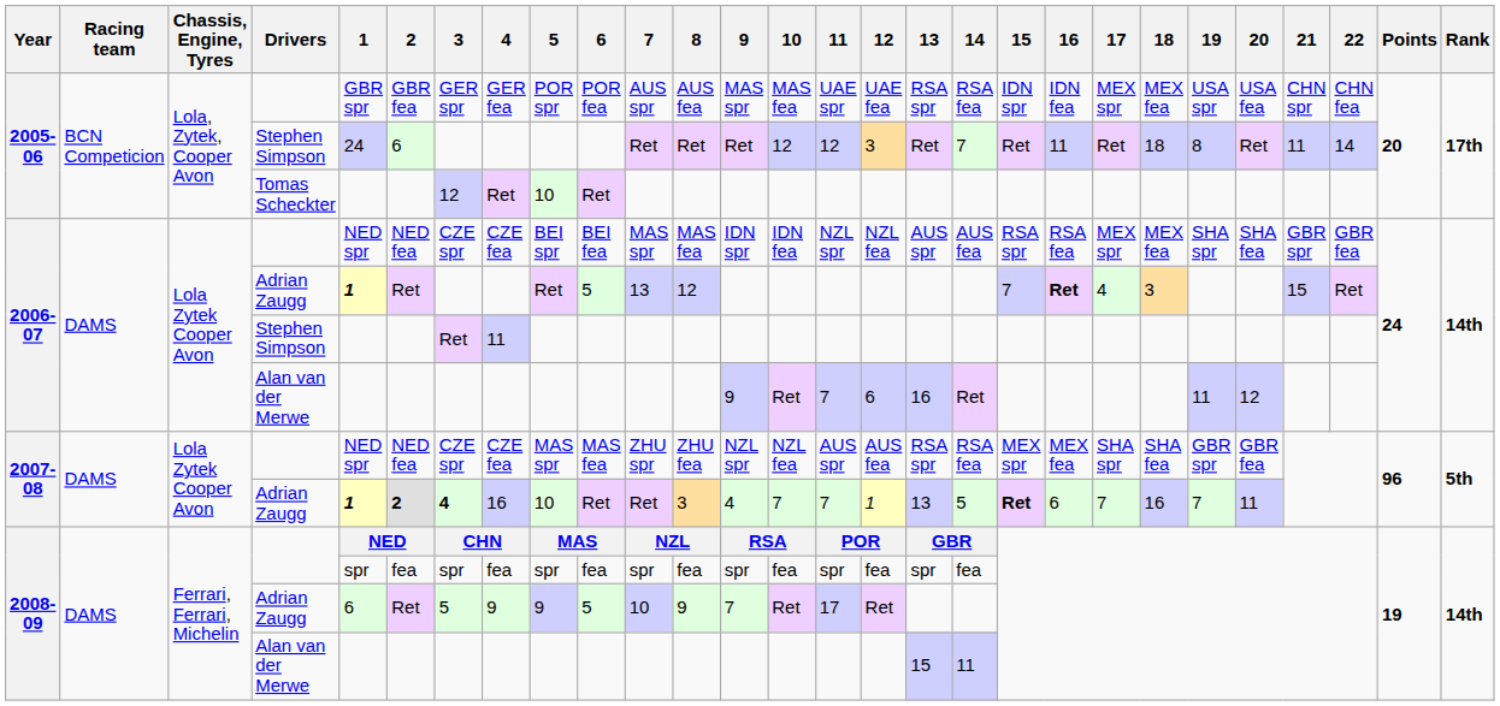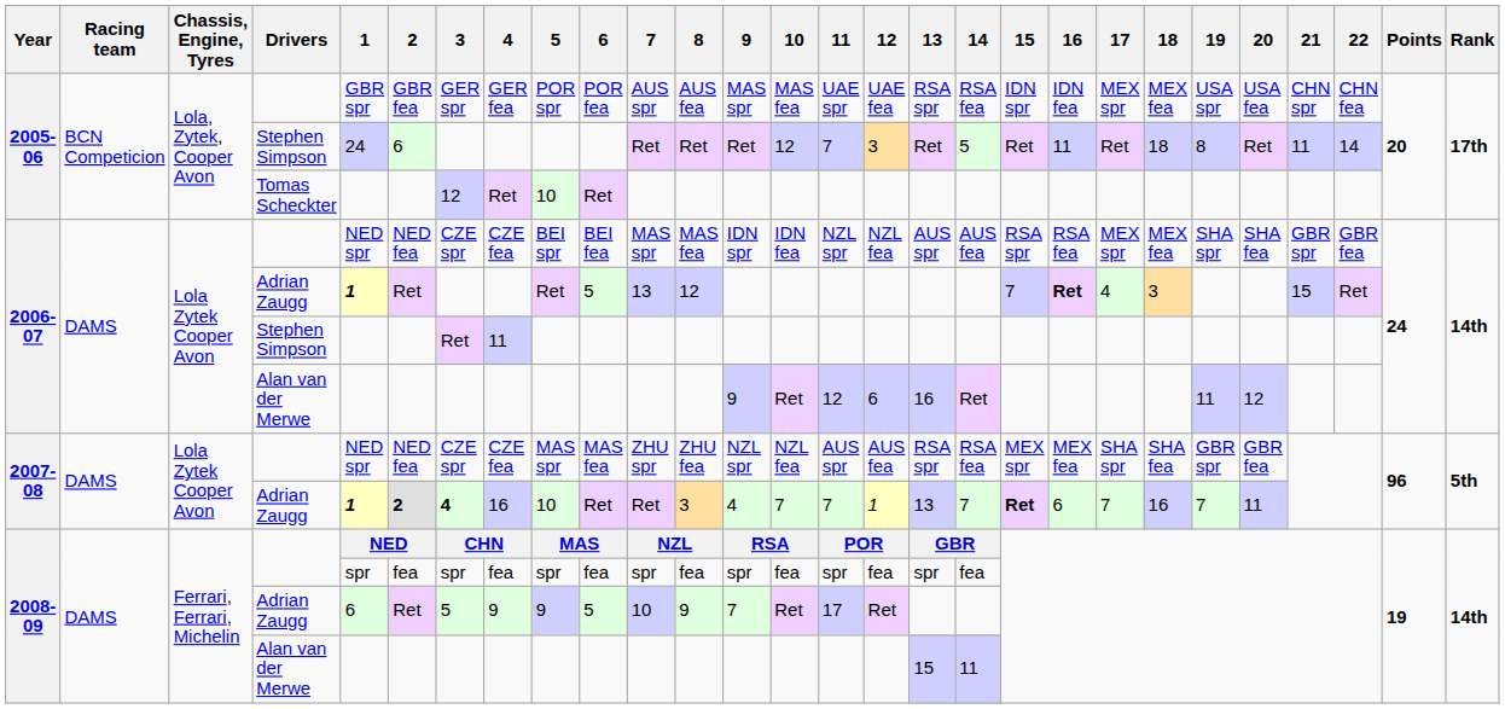2005-06 / Stephen Simpson | 11: 12 -> 7
2005-06 / Stephen Simpson | 14: 7 -> 5
2006-07 / Alan van der Merwe | 11: 7 -> 12
2007-08 / Adrian Zaugg | 14: 5 -> 7
